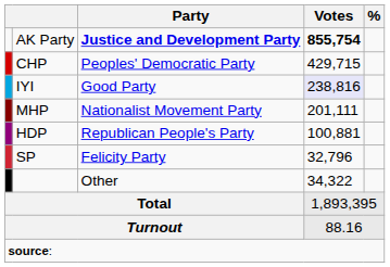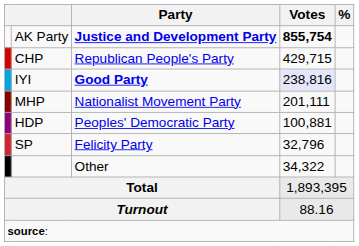CHP | Party: Peoples' Democratic Party -> Republican People's Party
IYI | Party: normal -> bold
HDP | Party: Republican People's Party -> Peoples' Democratic Party
